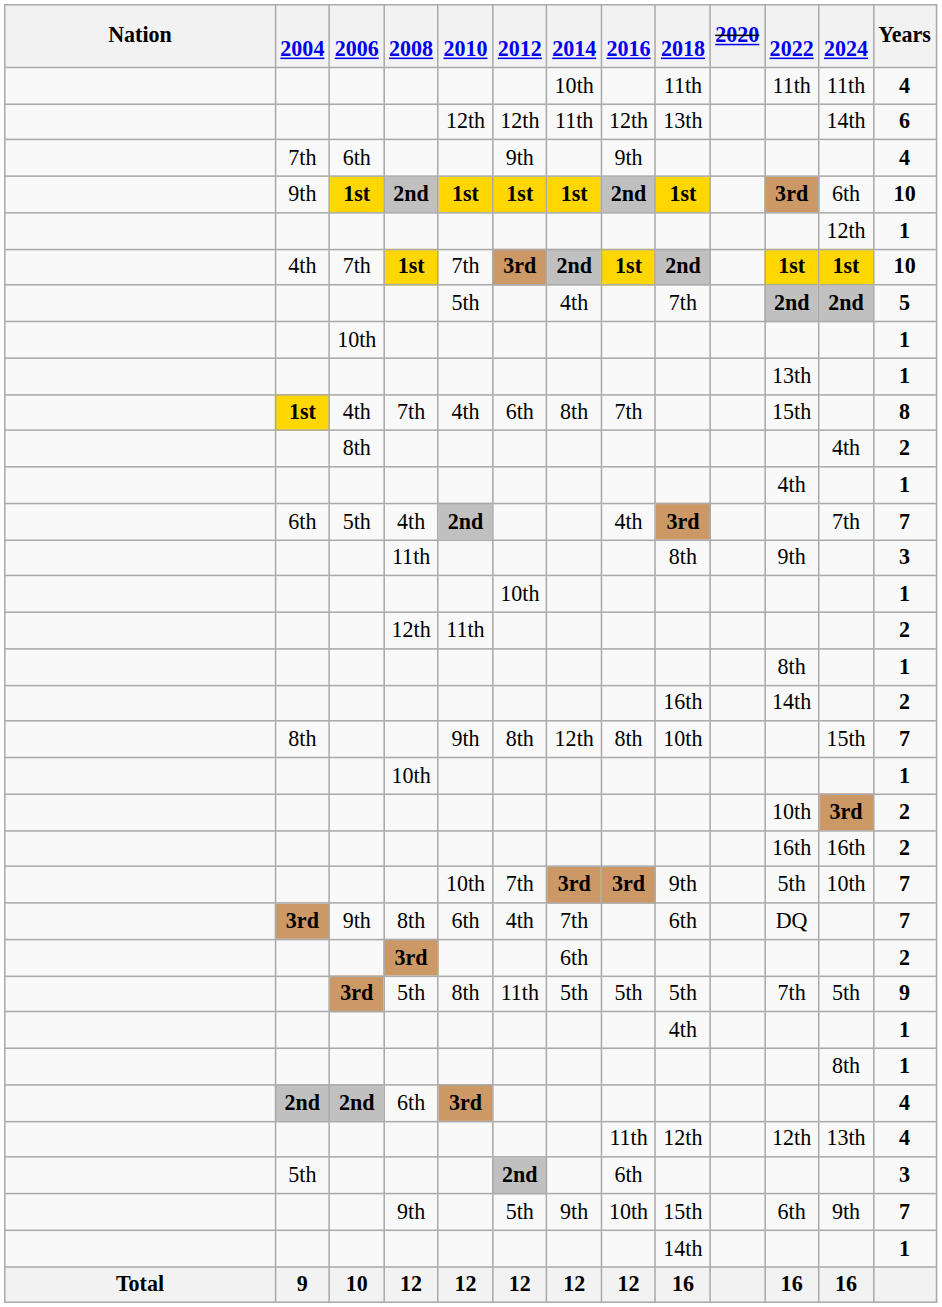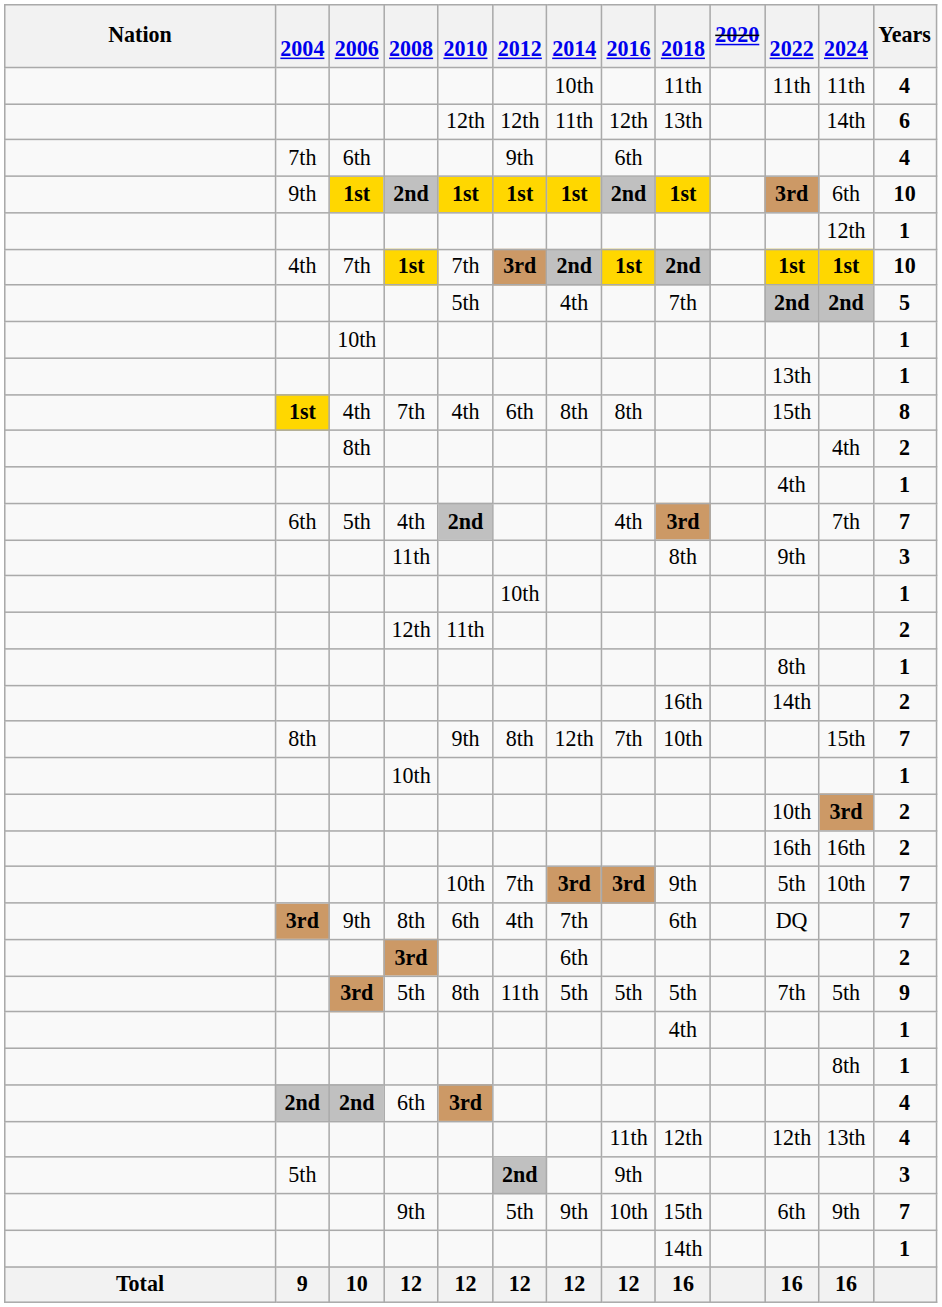row 4 | 2016: 9th -> 6th
row 11 | 2016: 7th -> 8th
row 20 | 2016: 8th -> 7th
row 32 | 2016: 6th -> 9th
